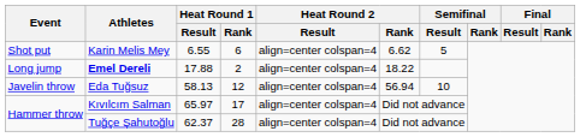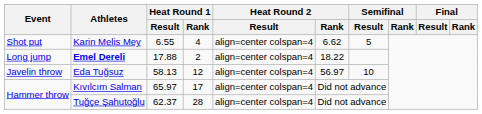Karin Melis Mey | Heat Round 1 / Rank: 6 -> 4
Eda Tuğsuz | Heat Round 2 / Rank: 56.94 -> 56.97
